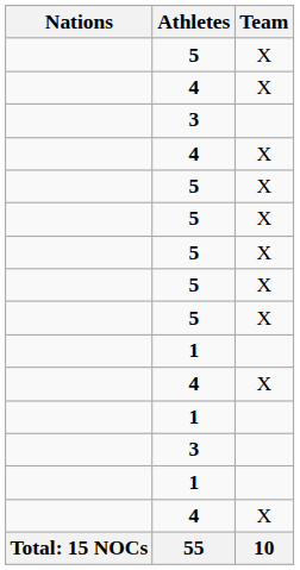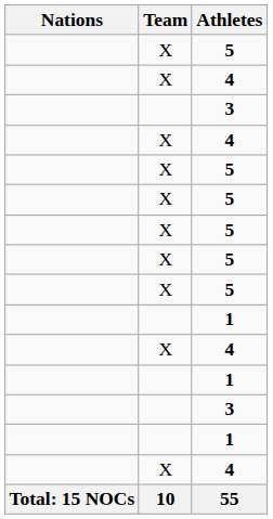columns swapped: Athletes <-> Team
